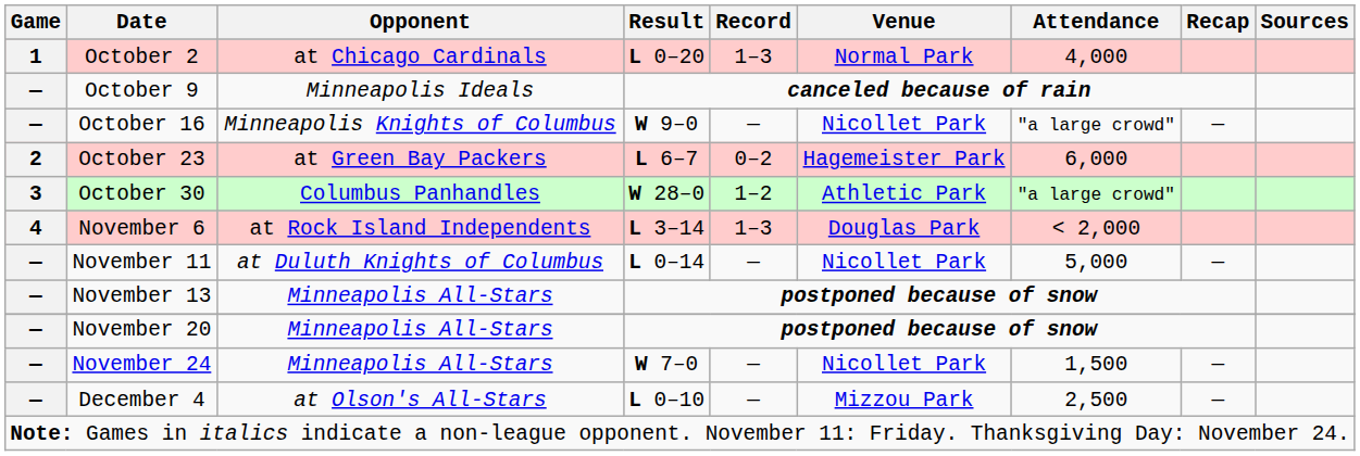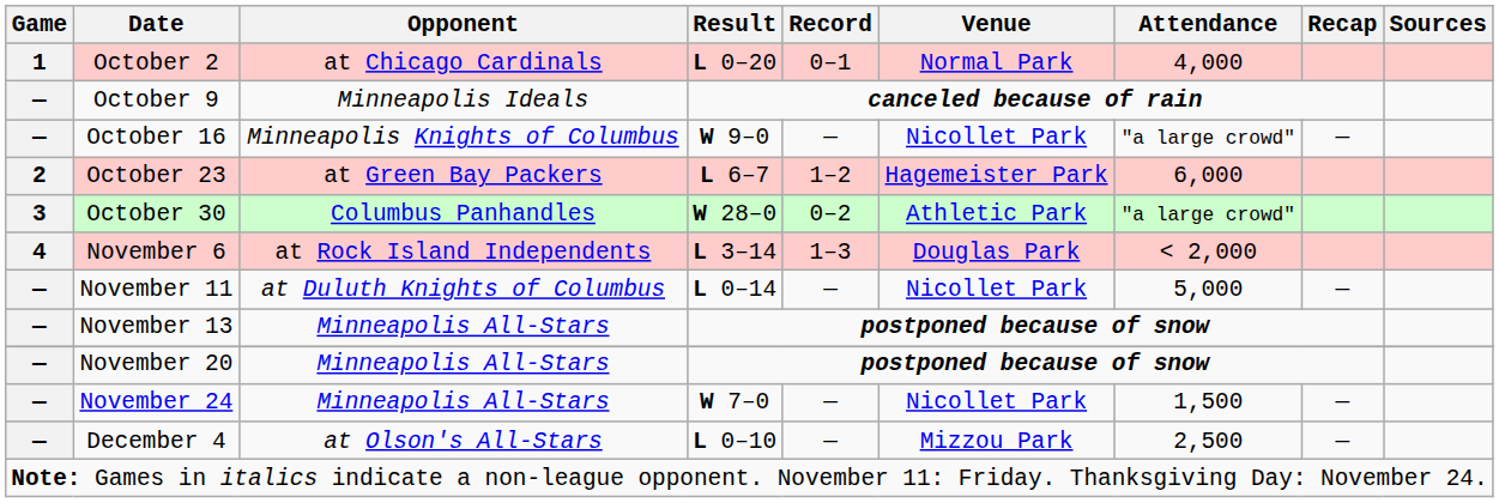October 2 | Record: 1–3 -> 0–1
October 23 | Record: 0–2 -> 1–2
October 30 | Record: 1–2 -> 0–2
